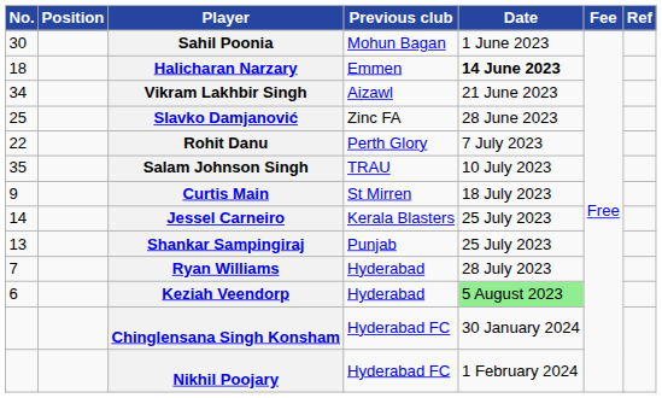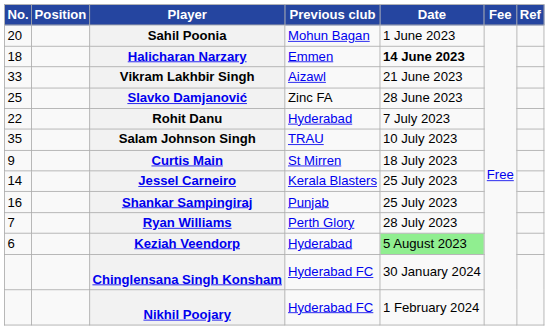Sahil Poonia | No.: 30 -> 20
Vikram Lakhbir Singh | No.: 34 -> 33
Rohit Danu | Previous club: Perth Glory -> Hyderabad
Shankar Sampingiraj | No.: 13 -> 16
Ryan Williams | Previous club: Hyderabad -> Perth Glory
